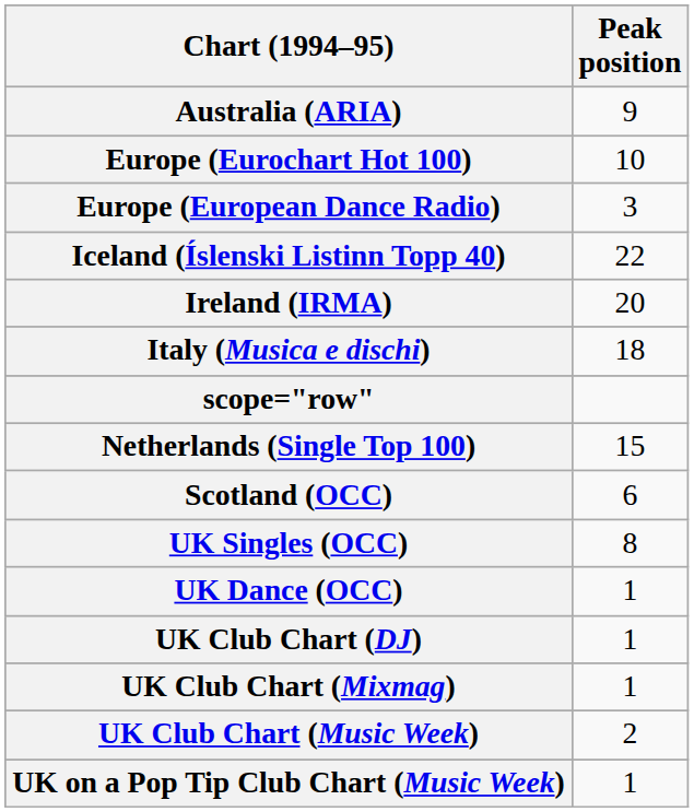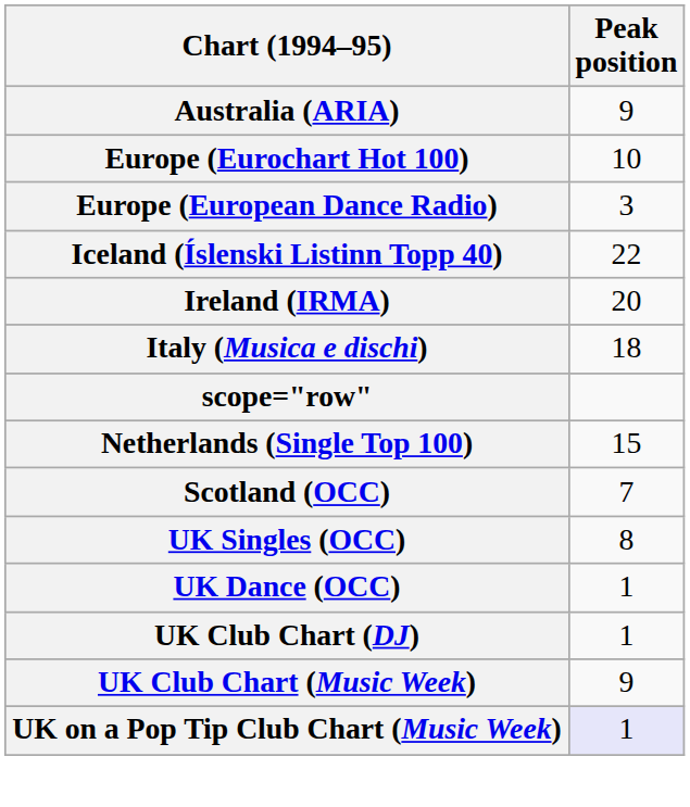Scotland (OCC) | Peak position: 6 -> 7
- row: UK Club Chart (Mixmag) | 1
UK Club Chart (Music Week) | Peak position: 2 -> 9
UK on a Pop Tip Club Chart (Music Week) | Peak position: no background -> lavender background
